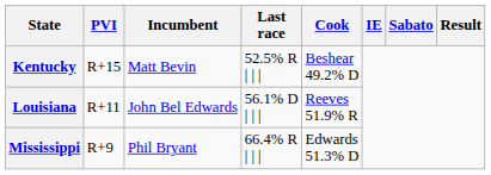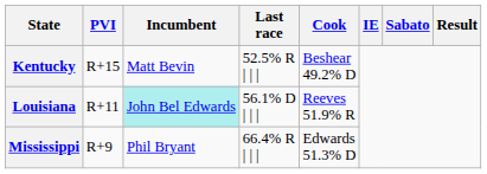Louisiana | Incumbent: no background -> paleturquoise background
